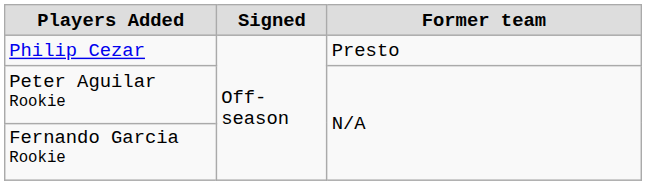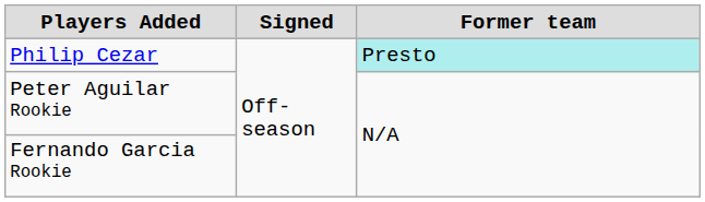Philip Cezar | Former team: no background -> paleturquoise background
